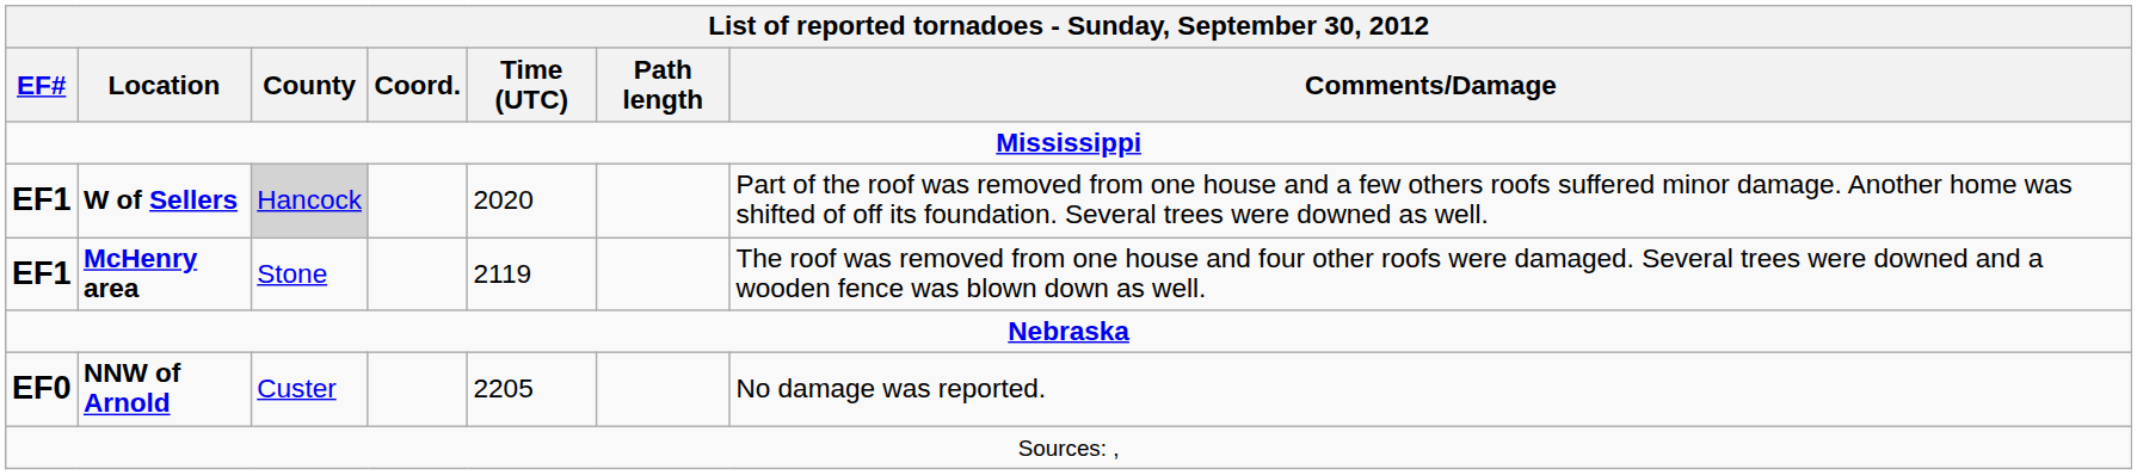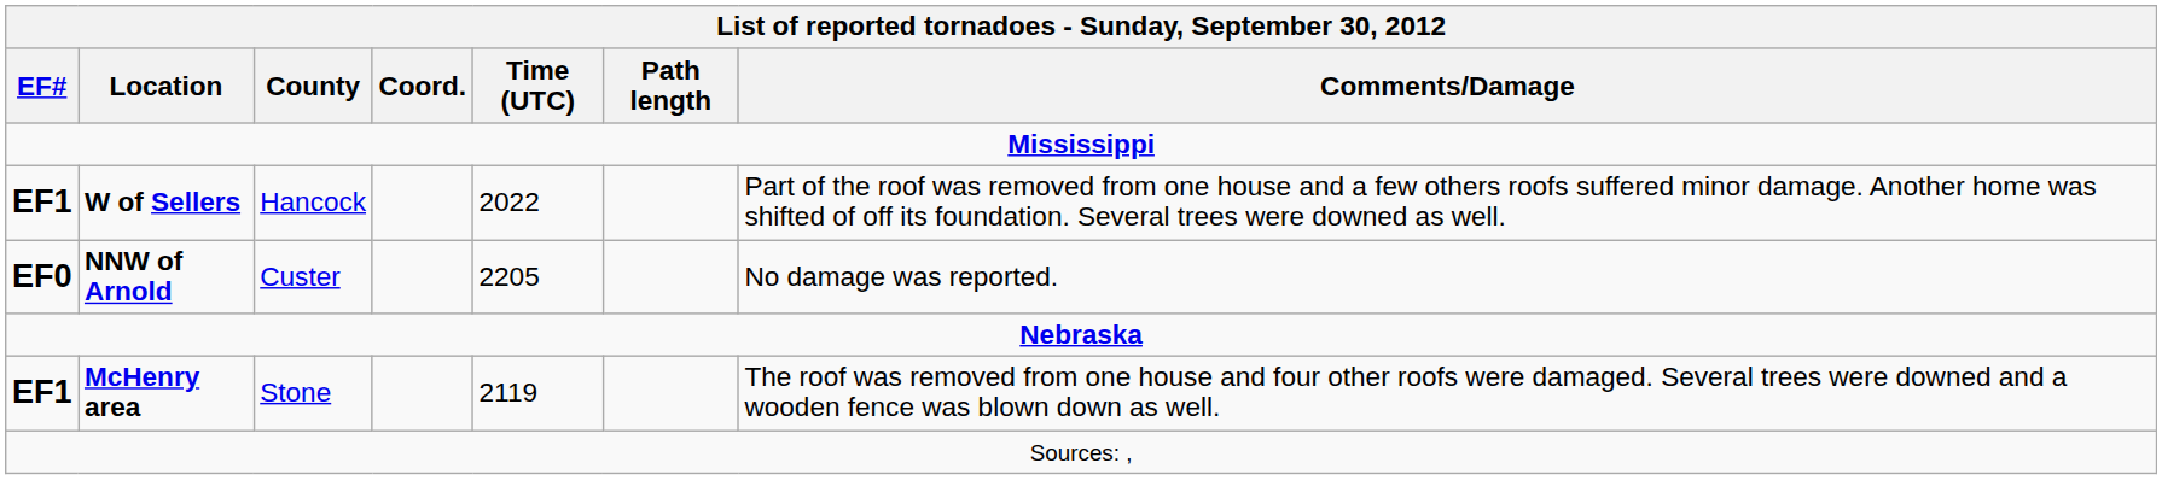W of Sellers | County: lightgrey background -> no background
W of Sellers | Time (UTC): 2020 -> 2022
rows swapped: McHenry area <-> NNW of Arnold
